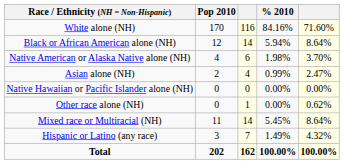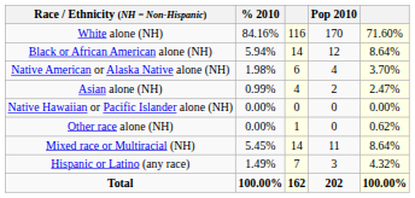columns swapped: Pop 2010 <-> % 2010
